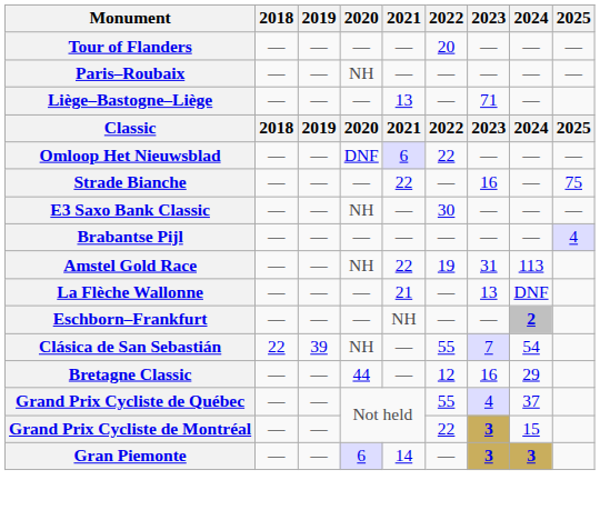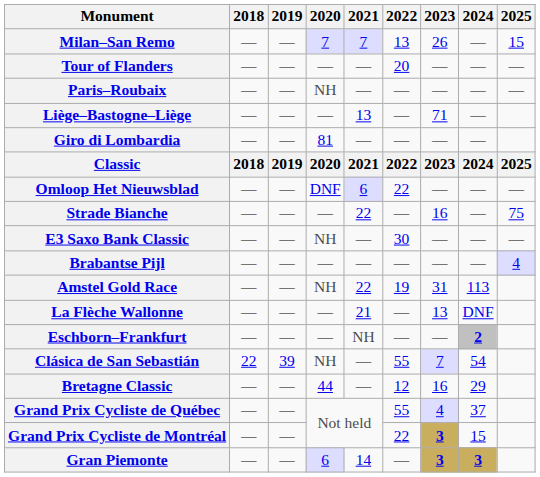+ row: Milan–San Remo | — | — | 7 | 7 | 13 | 26 | — | 15
+ row: Giro di Lombardia | — | — | 81 | — | — | — | —
